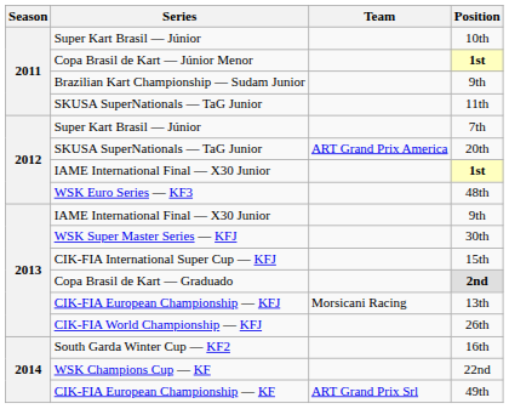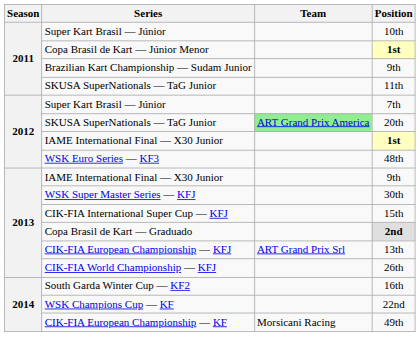20th | Team: no background -> lightgreen background
13th | Team: Morsicani Racing -> ART Grand Prix Srl
49th | Team: ART Grand Prix Srl -> Morsicani Racing
